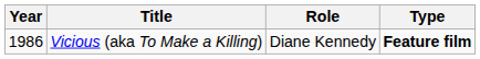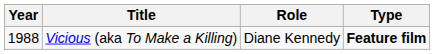Vicious (aka To Make a Killing) | Year: 1986 -> 1988
